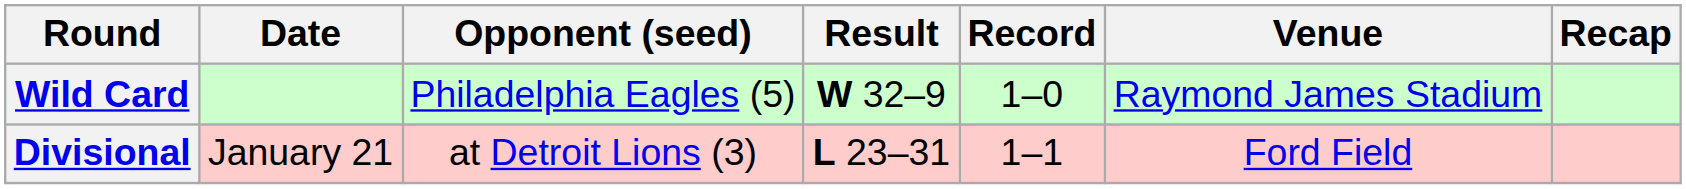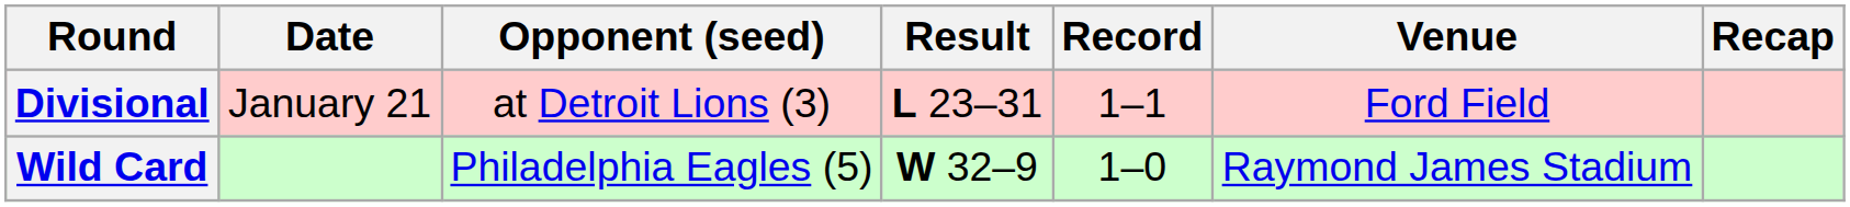rows swapped: Wild Card <-> Divisional
